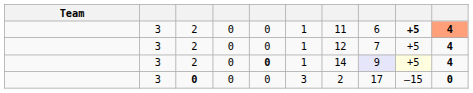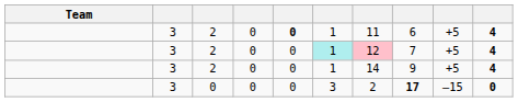row 2 | column 5: normal -> bold
row 2 | column 9: bold -> normal
row 2 | column 10: lightsalmon background -> no background
row 3 | column 6: no background -> paleturquoise background
row 3 | column 7: no background -> pink background
row 4 | column 5: bold -> normal
row 4 | column 8: lavender background -> no background
row 4 | column 9: lightyellow background -> no background
row 5 | column 3: bold -> normal
row 5 | column 8: normal -> bold
